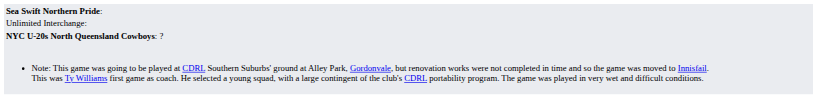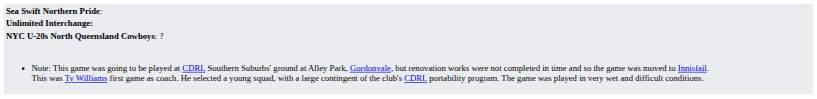row 2 | column 1: normal -> bold
